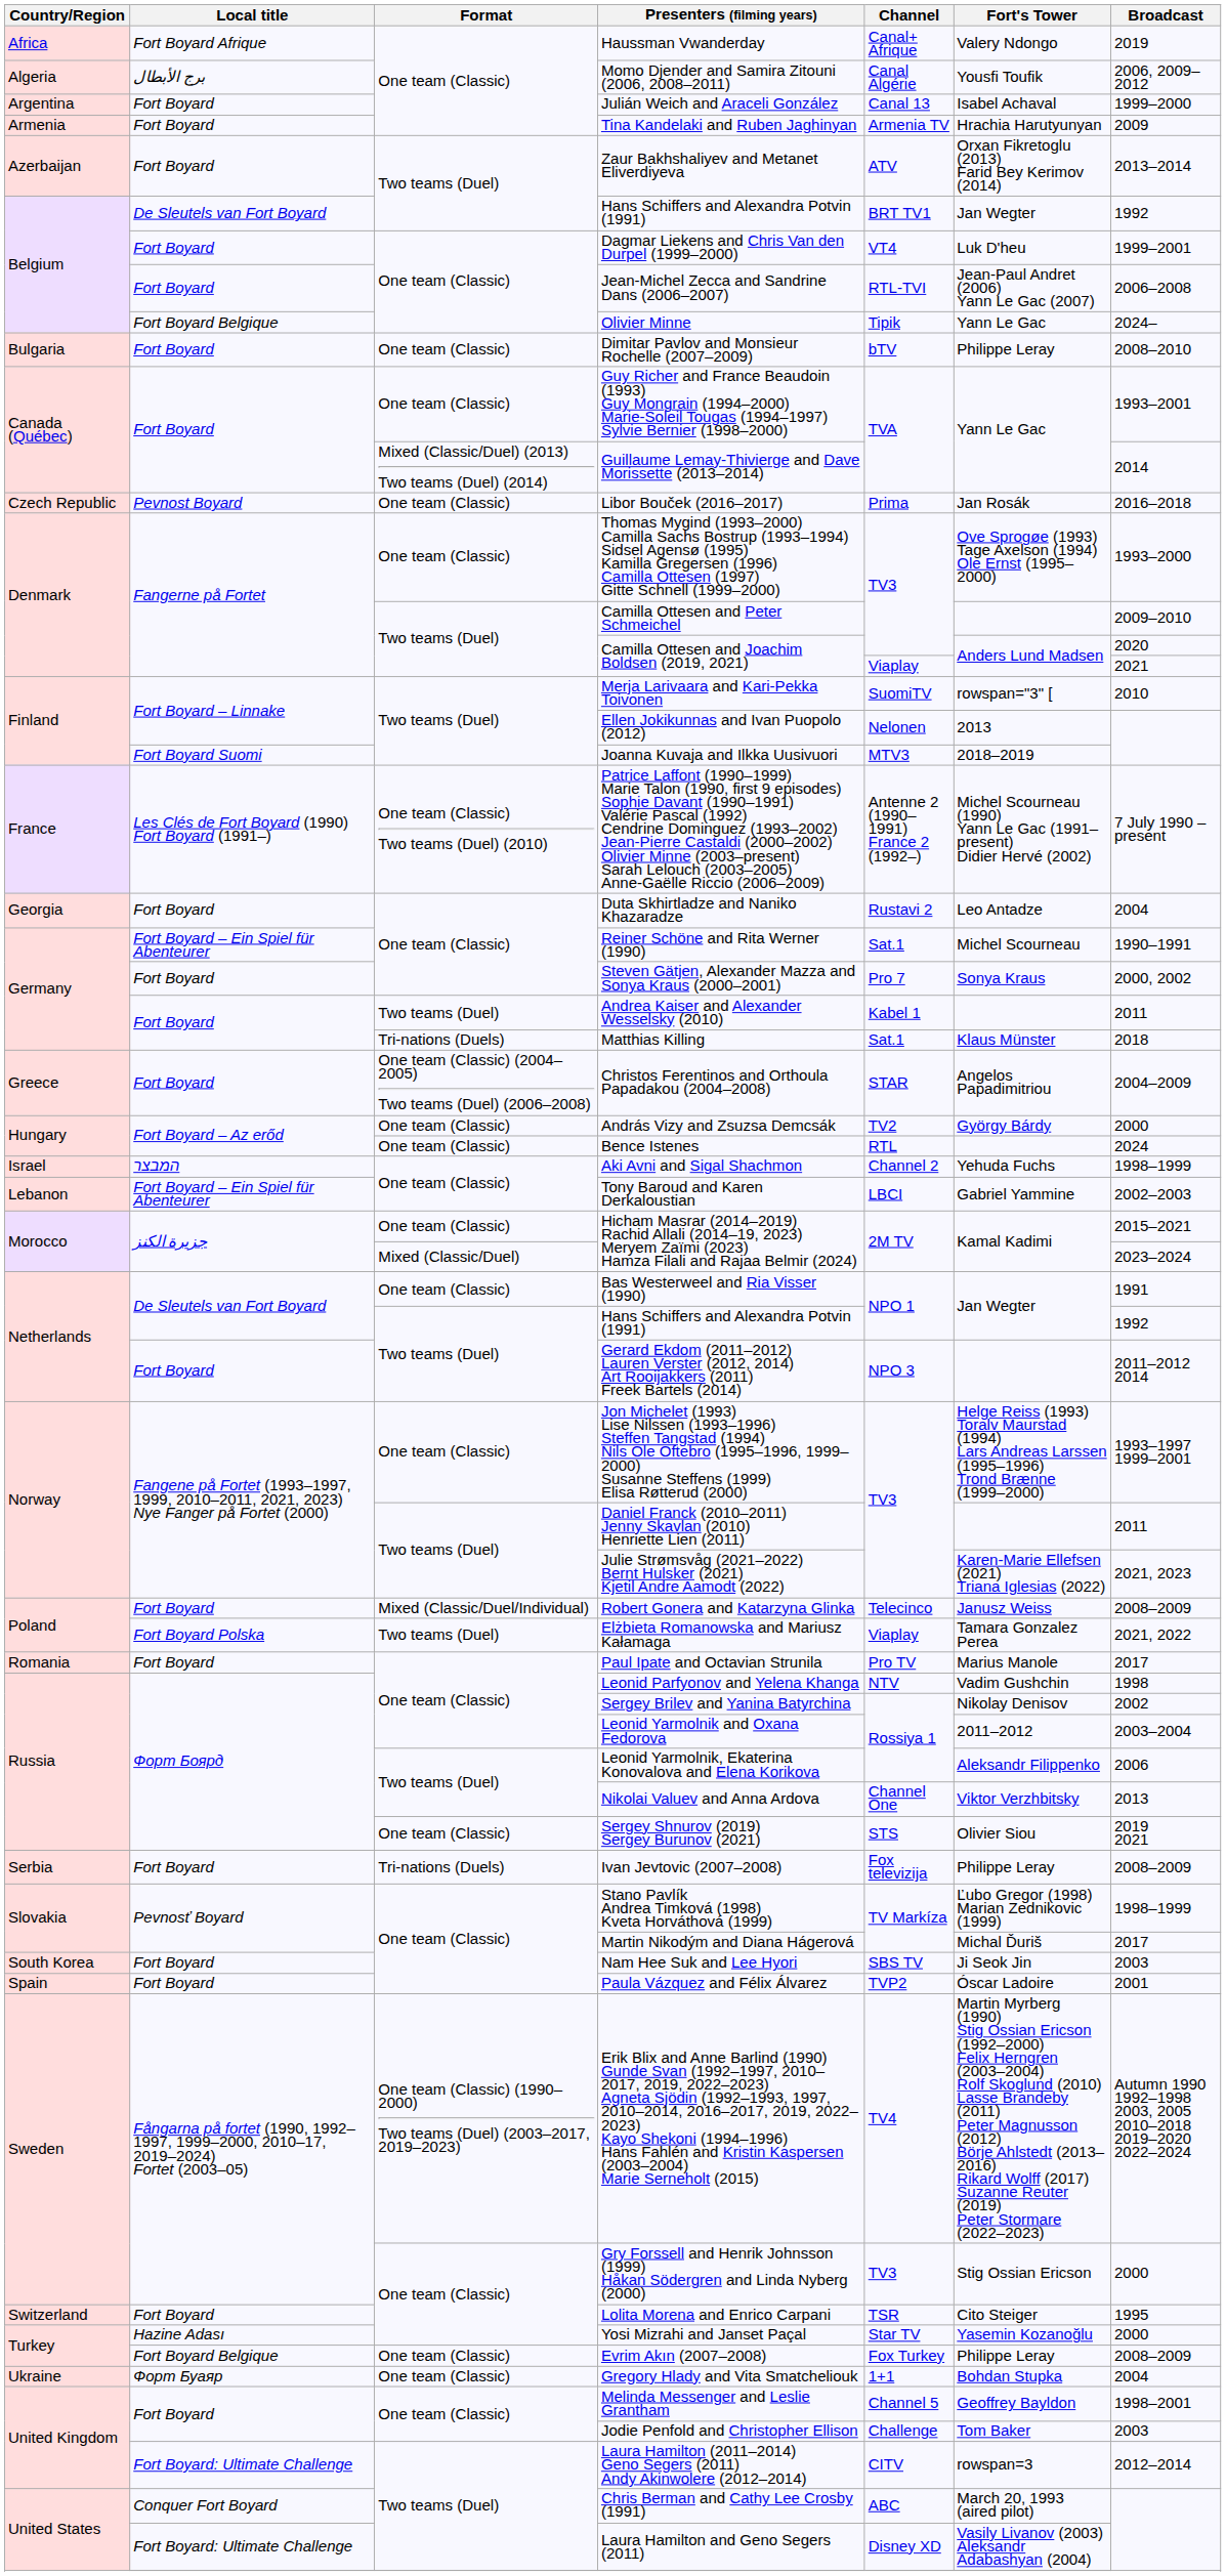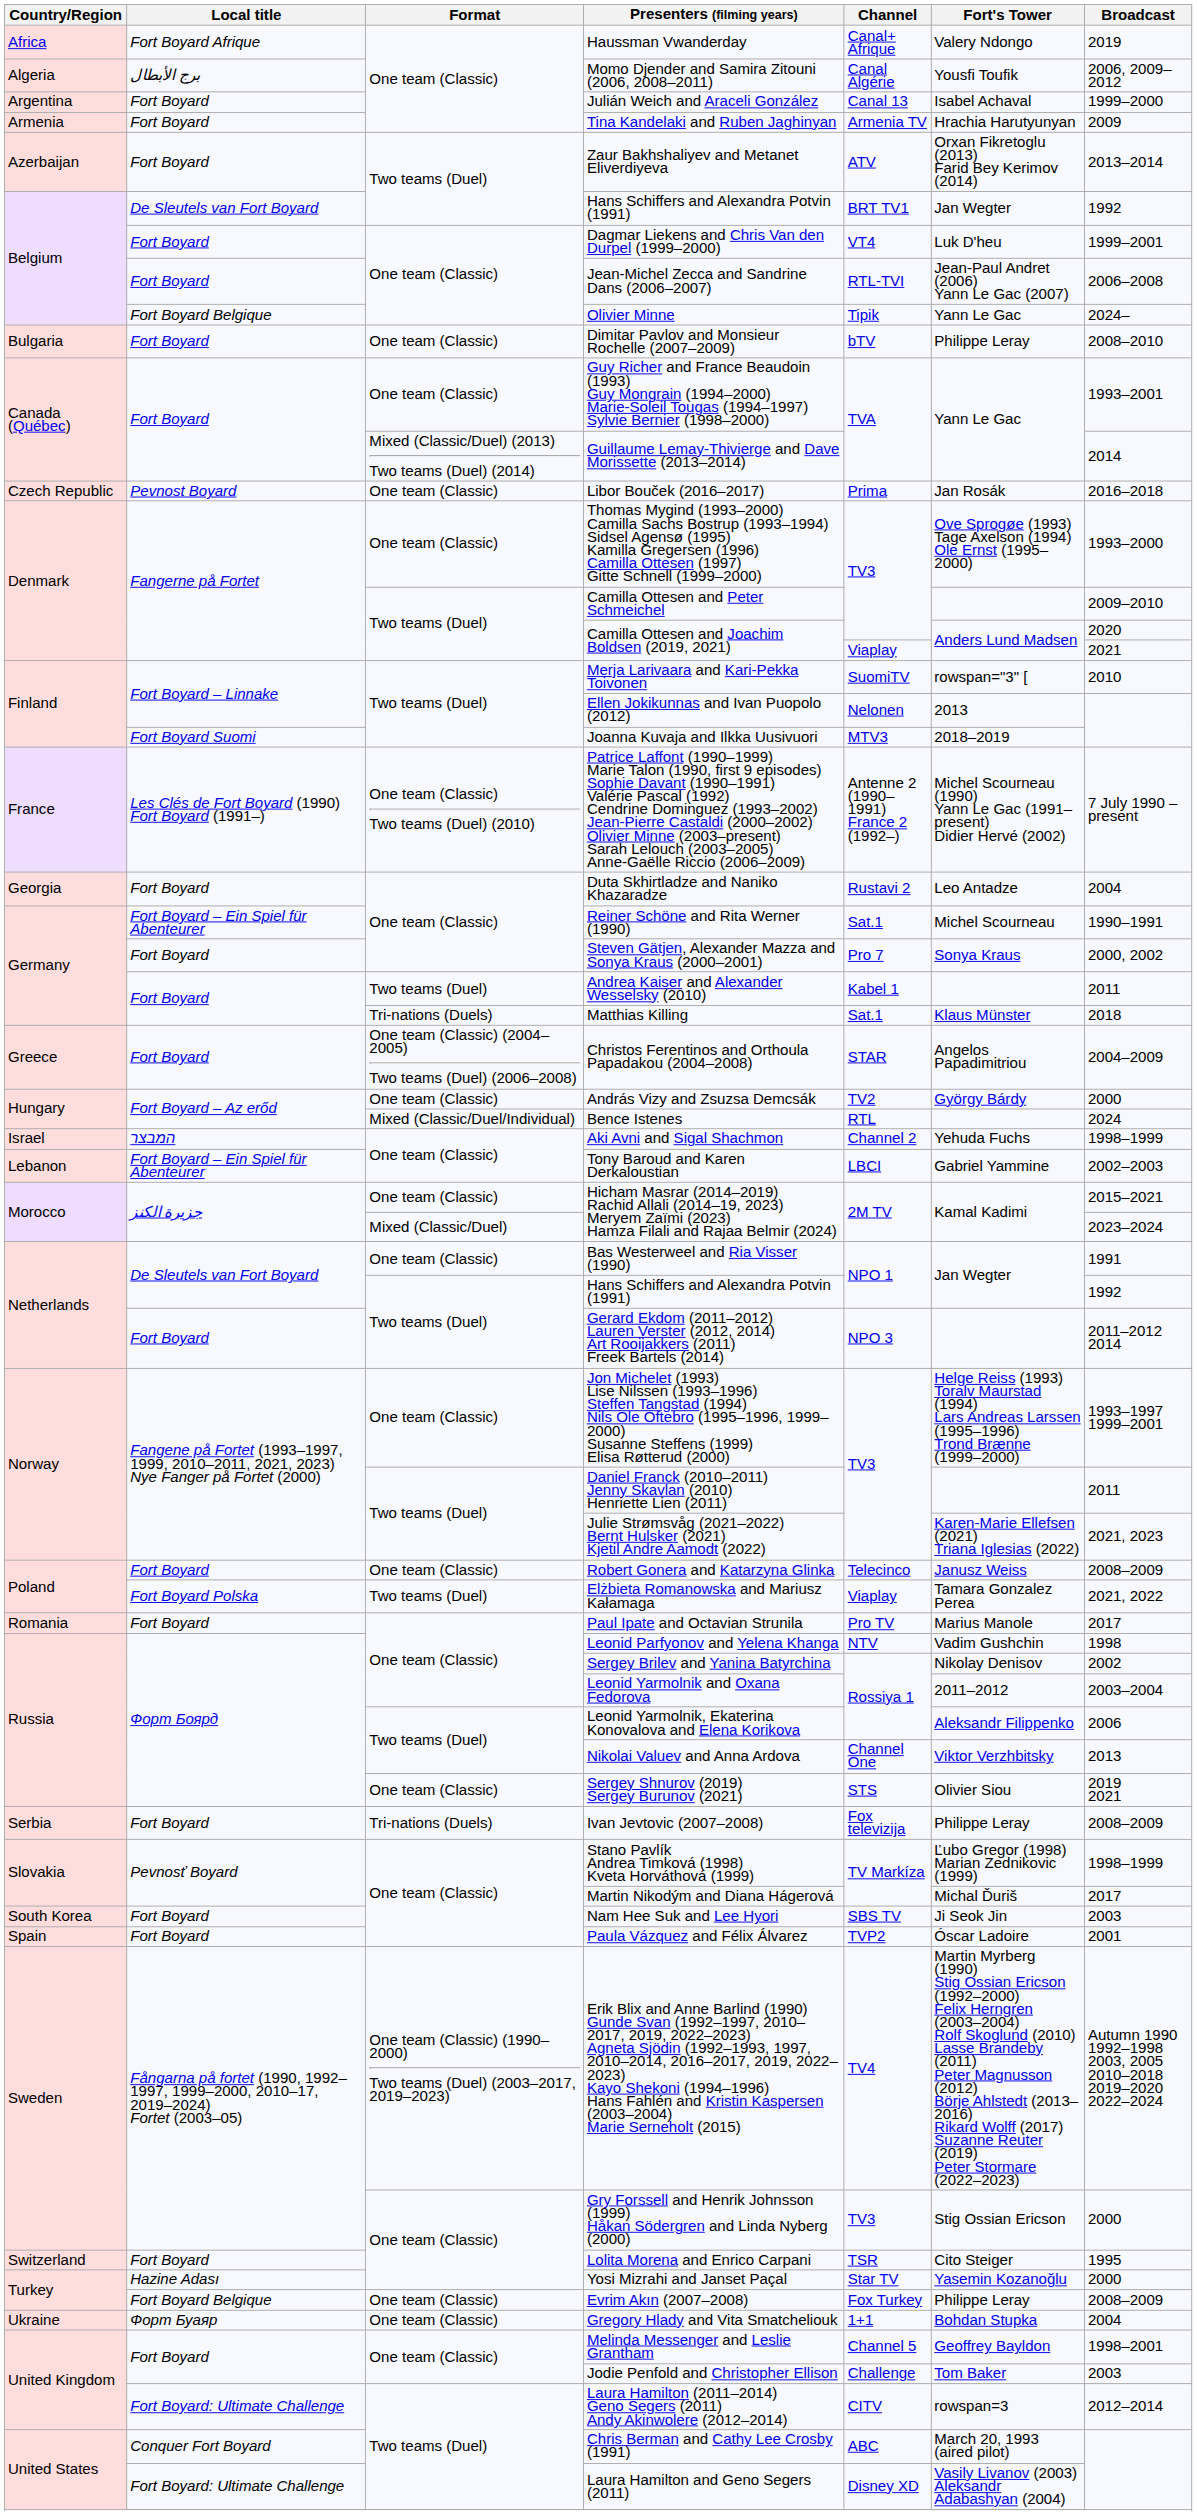Bence Istenes | Format: One team (Classic) -> Mixed (Classic/Duel/Individual)
Robert Gonera and Katarzyna Glinka | Format: Mixed (Classic/Duel/Individual) -> One team (Classic)
